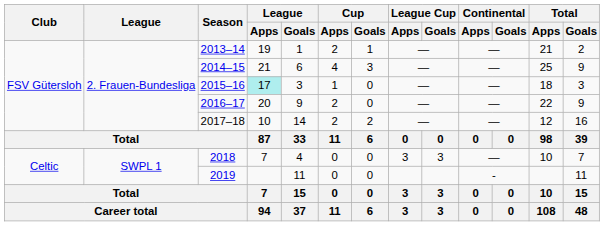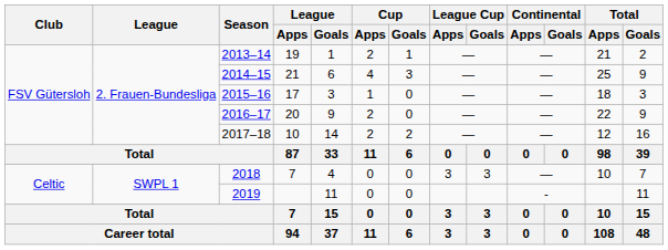2015–16 | League / Apps: paleturquoise background -> no background
